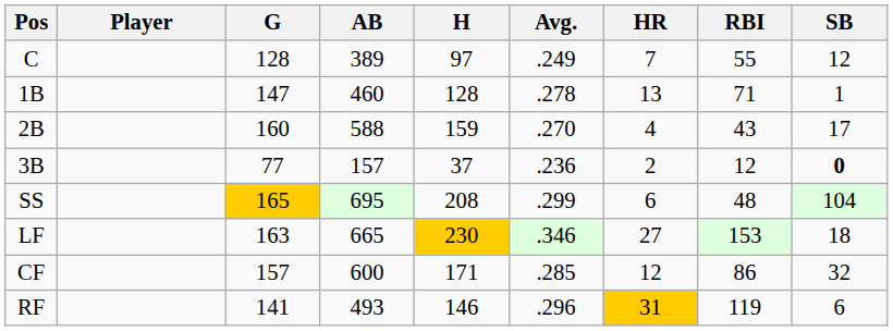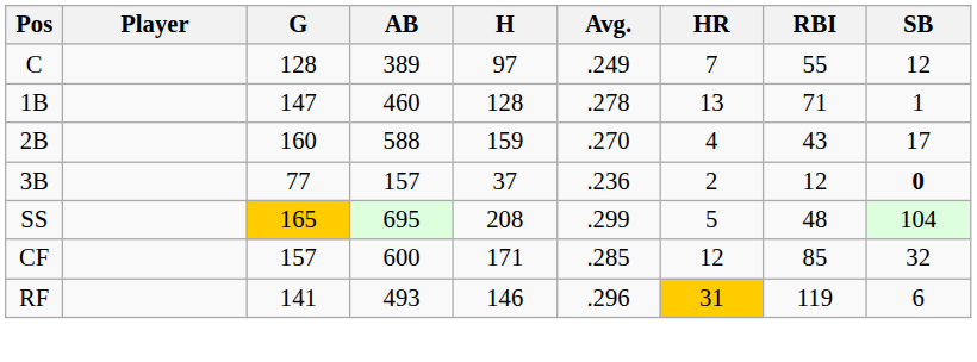SS | HR: 6 -> 5
- row: LF | 163 | 665 | 230 | .346 | 27 | 153 | 18
CF | RBI: 86 -> 85
